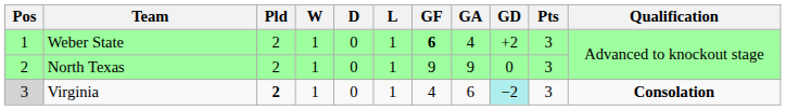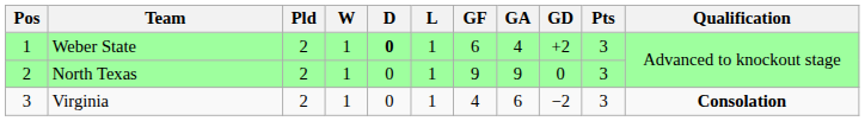Weber State | D: normal -> bold
Weber State | GF: bold -> normal
Virginia | Pos: lightgrey background -> no background
Virginia | Pld: bold -> normal
Virginia | GD: paleturquoise background -> no background
